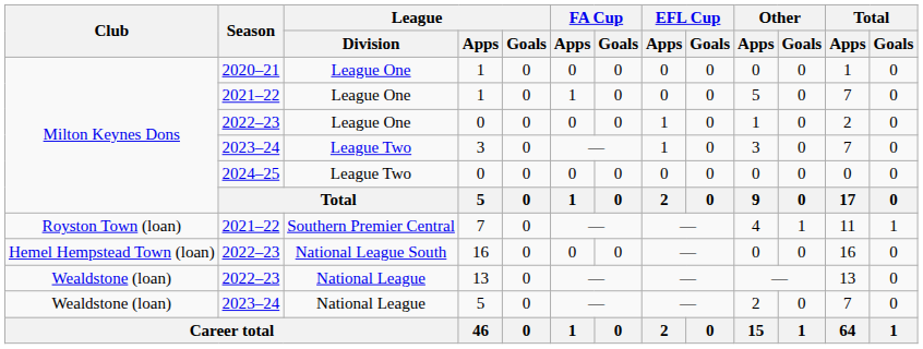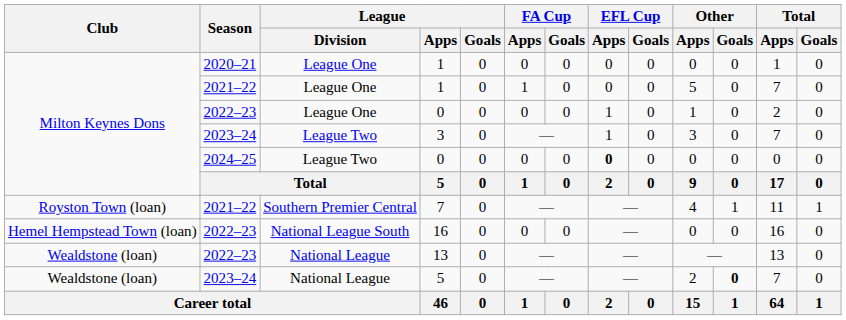2024–25 / 0 | EFL Cup / Apps: normal -> bold
2023–24 / 5 | Other / Goals: normal -> bold
